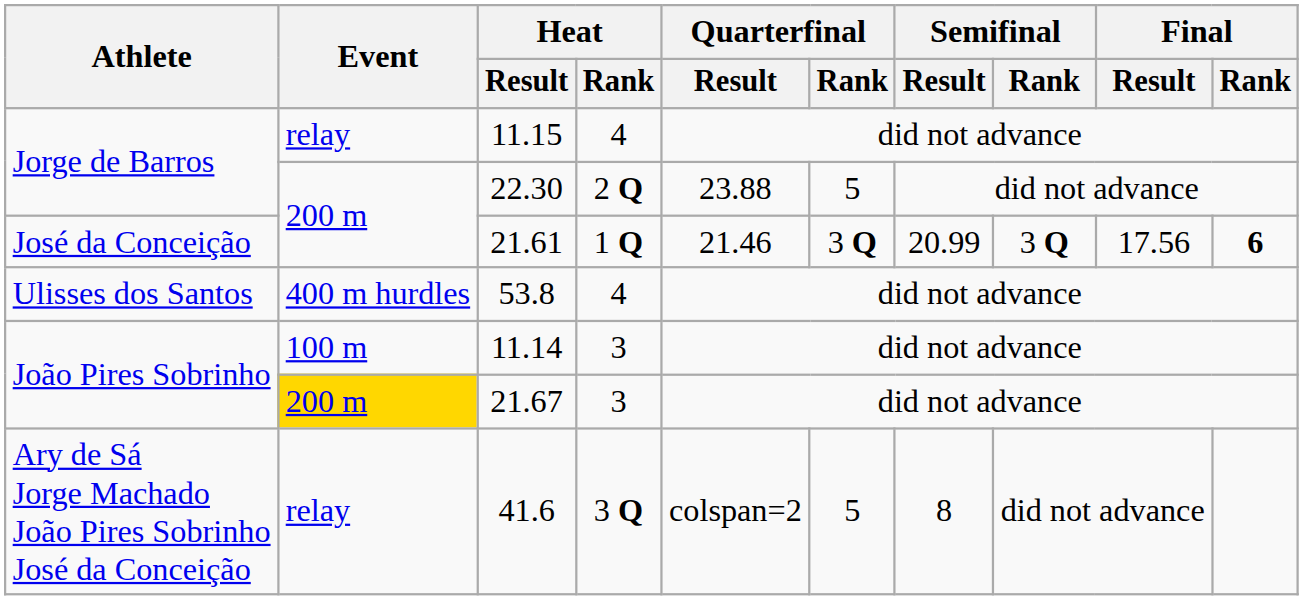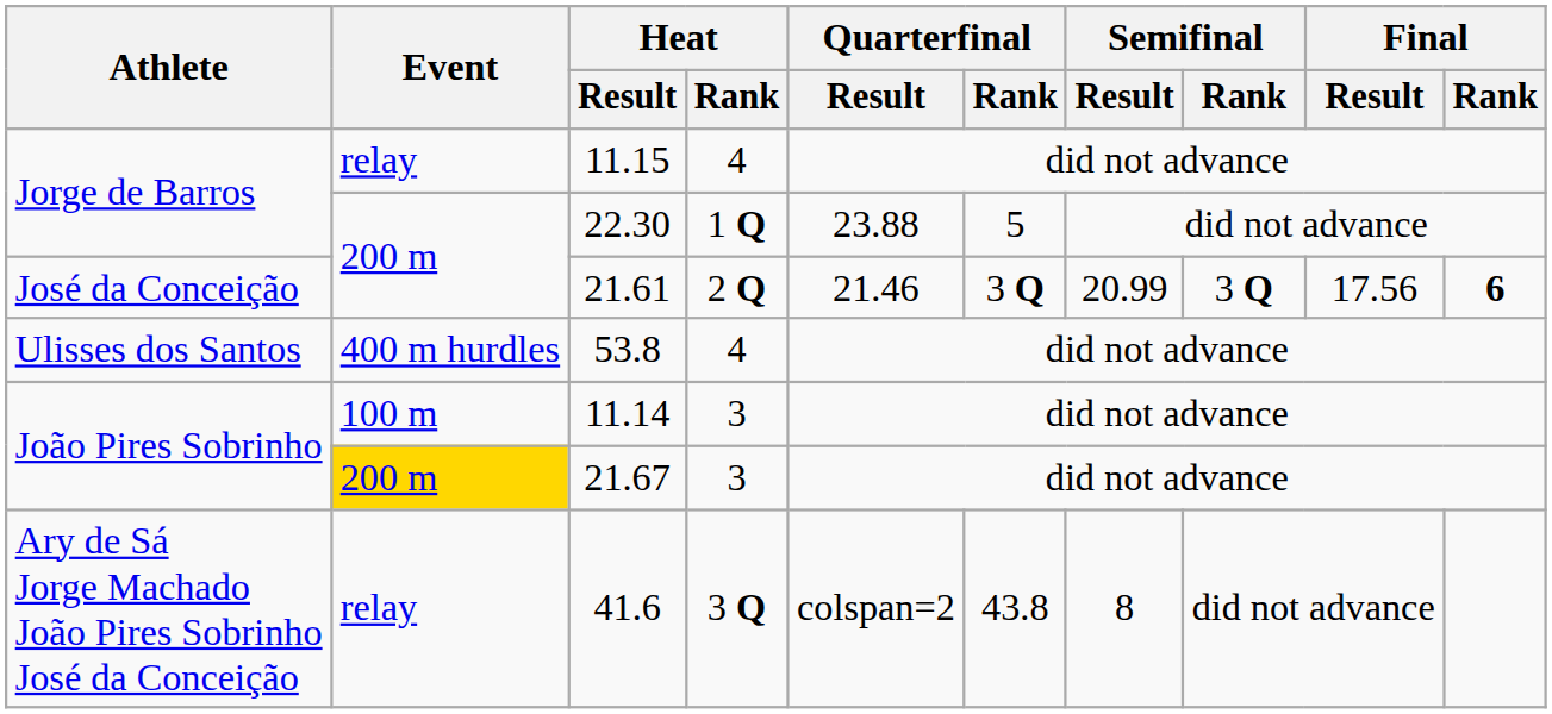22.30 | Heat / Rank: 2 Q -> 1 Q
21.61 | Heat / Rank: 1 Q -> 2 Q
41.6 | Quarterfinal / Rank: 5 -> 43.8
